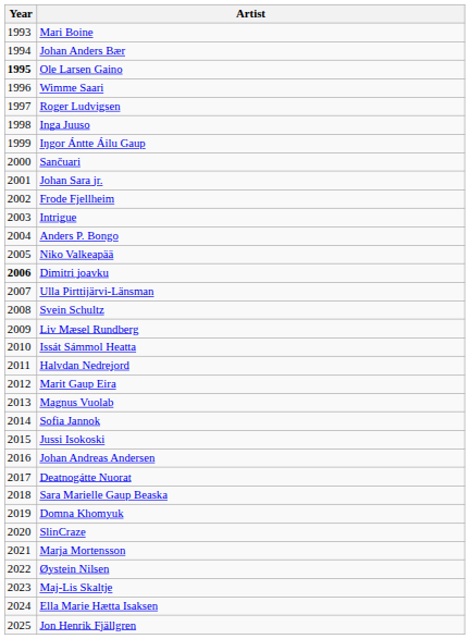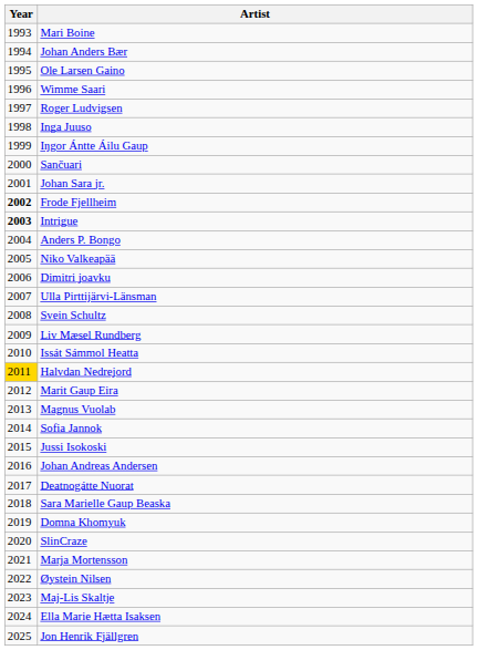Ole Larsen Gaino | Year: bold -> normal
Frode Fjellheim | Year: normal -> bold
Intrigue | Year: normal -> bold
Dimitri joavku | Year: bold -> normal
Halvdan Nedrejord | Year: no background -> gold background
